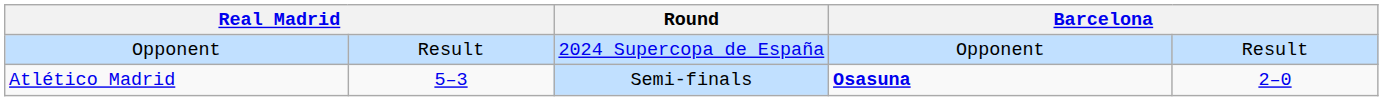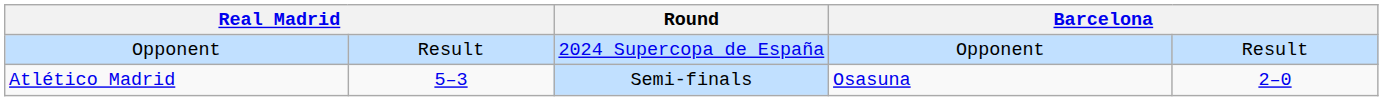Atlético Madrid | column 4: bold -> normal
